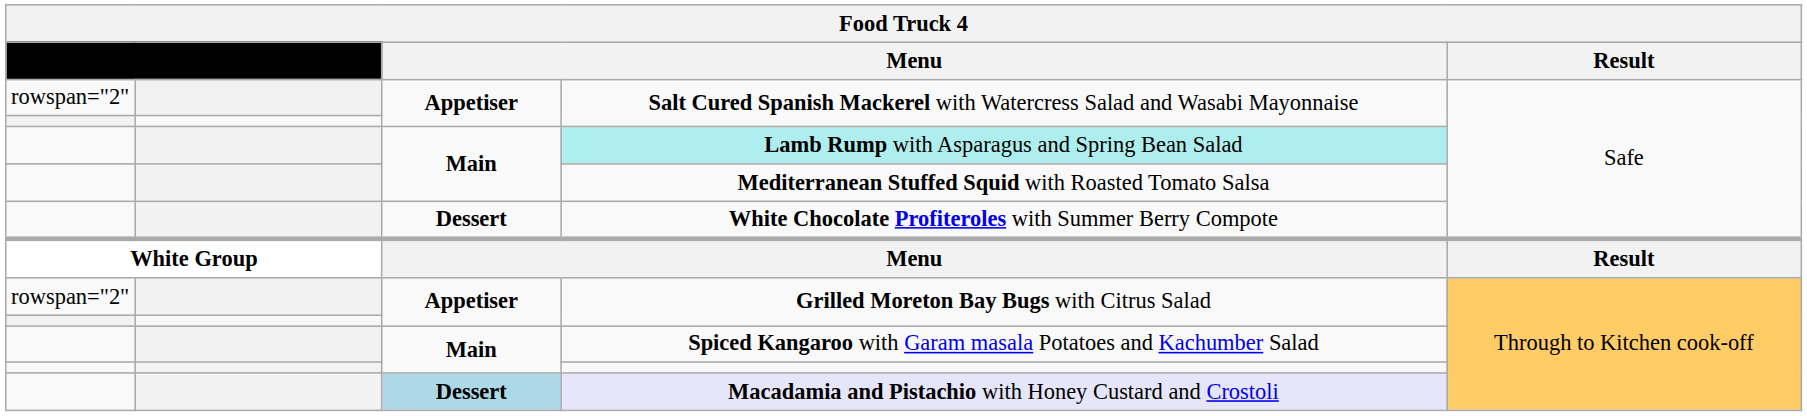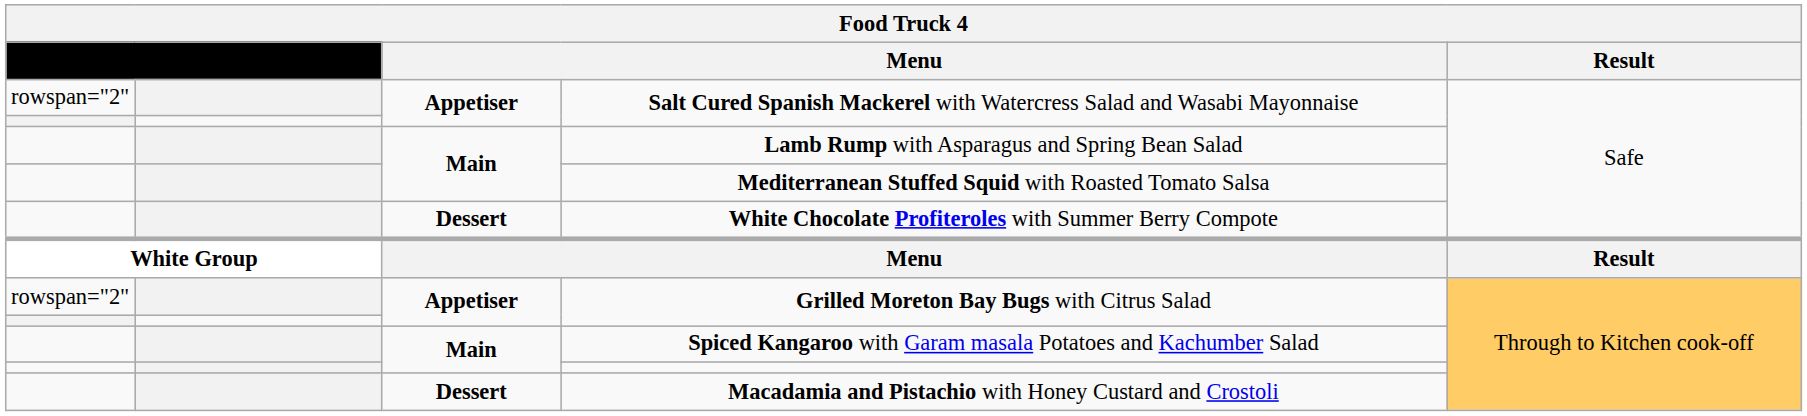Lamb Rump with Asparagus and Spring Bean Salad | column 4: paleturquoise background -> no background
Macadamia and Pistachio with Honey Custard and Crostoli | column 3: lightblue background -> no background
Macadamia and Pistachio with Honey Custard and Crostoli | column 4: lavender background -> no background
